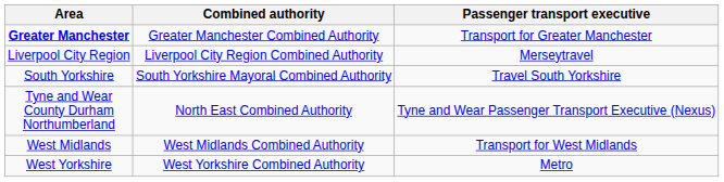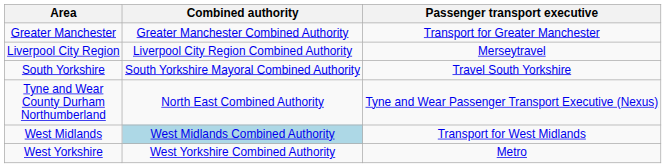row 2 | Area: bold -> normal
row 6 | Combined authority: no background -> lightblue background
